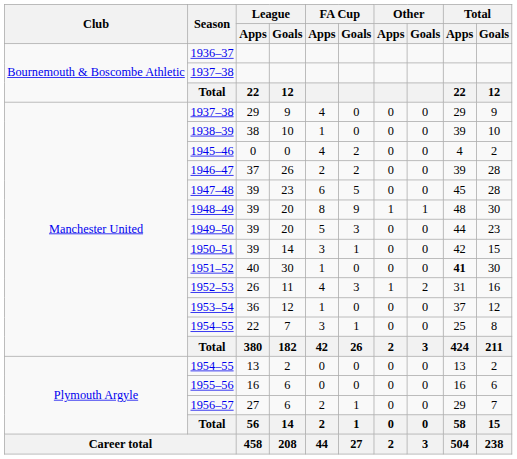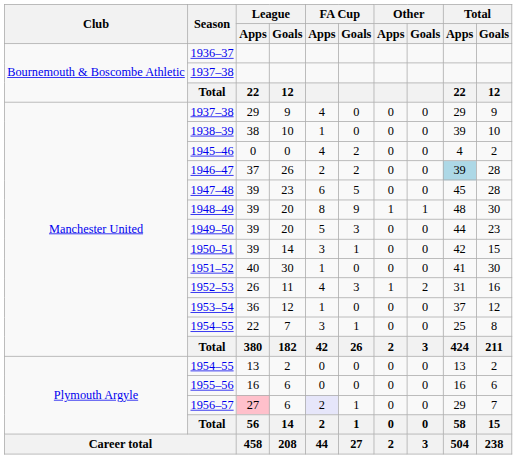1946–47 | Total / Apps: no background -> lightblue background
1951–52 | Total / Apps: bold -> normal
1956–57 | League / Apps: no background -> pink background
1956–57 | FA Cup / Apps: no background -> lavender background
